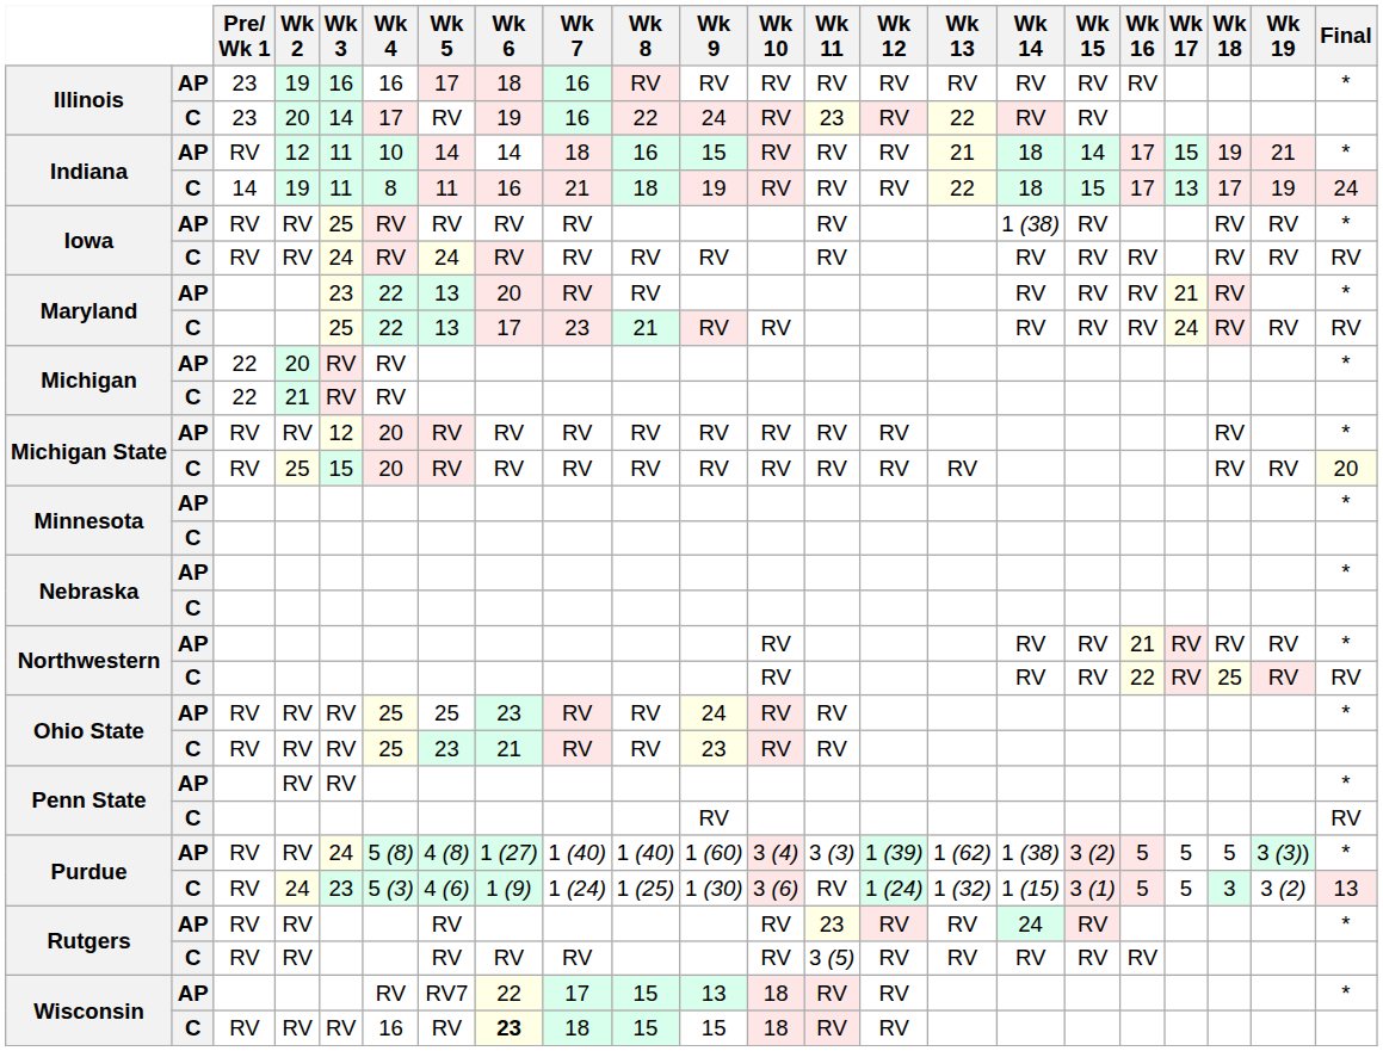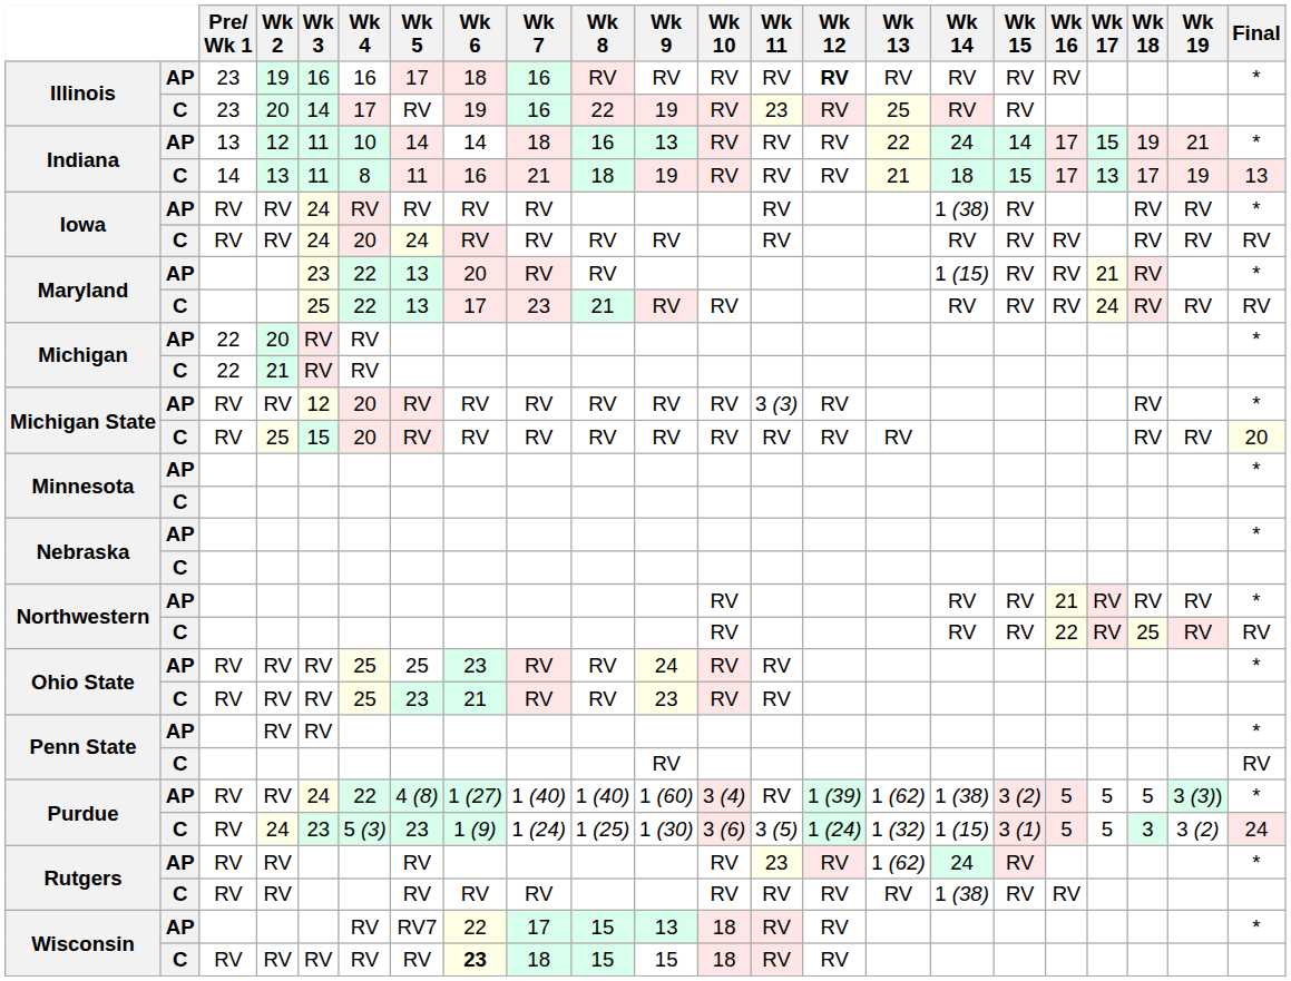Illinois / AP | Wk 12: normal -> bold
Illinois / C | Wk 9: 24 -> 19
Illinois / C | Wk 13: 22 -> 25
Indiana / AP | Pre/ Wk 1: RV -> 13
Indiana / AP | Wk 9: 15 -> 13
Indiana / AP | Wk 13: 21 -> 22
Indiana / AP | Wk 14: 18 -> 24
Indiana / C | Wk 2: 19 -> 13
Indiana / C | Wk 13: 22 -> 21
Indiana / C | Final: 24 -> 13
Iowa / AP | Wk 3: 25 -> 24
Iowa / C | Wk 4: RV -> 20
Maryland / AP | Wk 14: RV -> 1 (15)
Michigan State / AP | Wk 11: RV -> 3 (3)
Purdue / AP | Wk 4: 5 (8) -> 22
Purdue / AP | Wk 11: 3 (3) -> RV
Purdue / C | Wk 5: 4 (6) -> 23
Purdue / C | Wk 11: RV -> 3 (5)
Purdue / C | Final: 13 -> 24
Rutgers / AP | Wk 13: RV -> 1 (62)
Rutgers / C | Wk 11: 3 (5) -> RV
Rutgers / C | Wk 14: RV -> 1 (38)
Wisconsin / C | Wk 4: 16 -> RV
